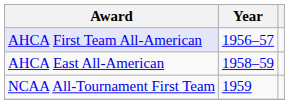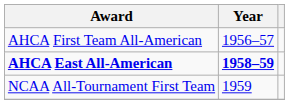row 2 | Award: lavender background -> no background
row 3 | Award: normal -> bold
row 3 | Year: normal -> bold
